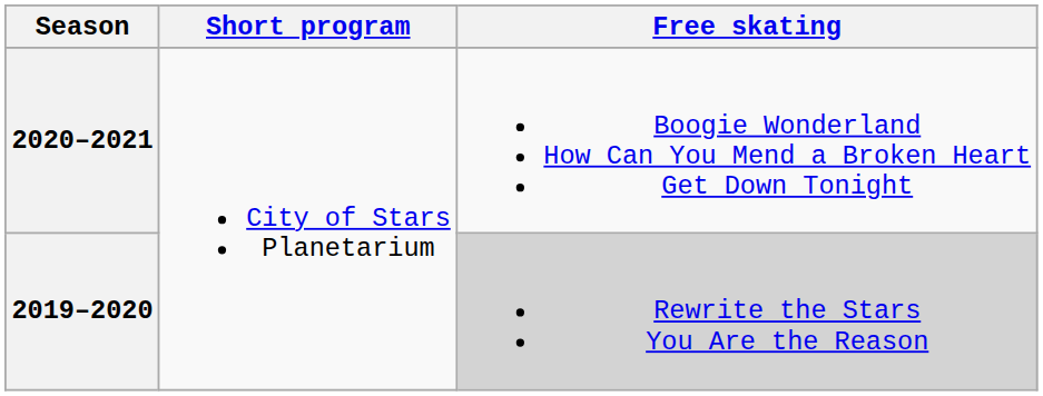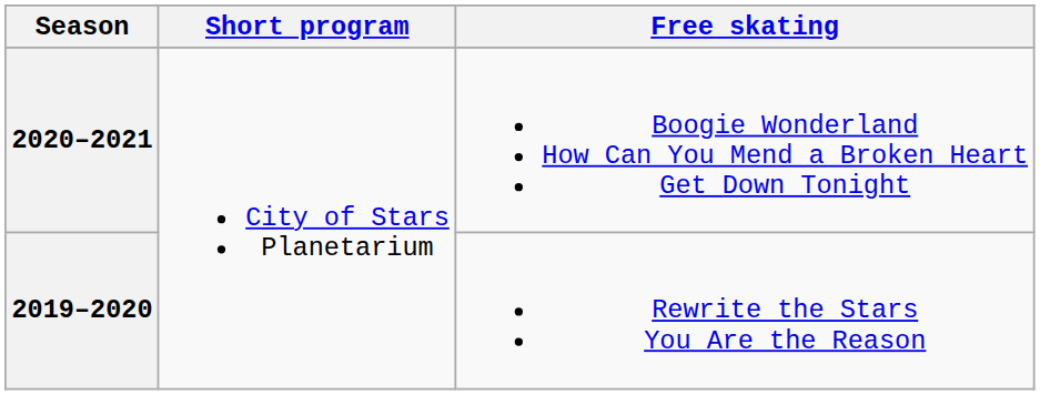2019–2020 | Free skating: lightgrey background -> no background
